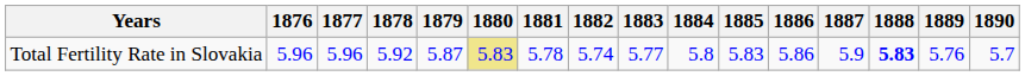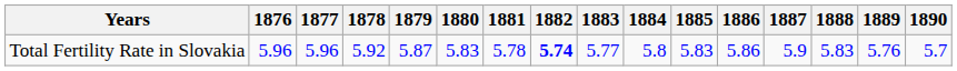row 2 | 1880: khaki background -> no background
row 2 | 1882: normal -> bold
row 2 | 1888: bold -> normal
